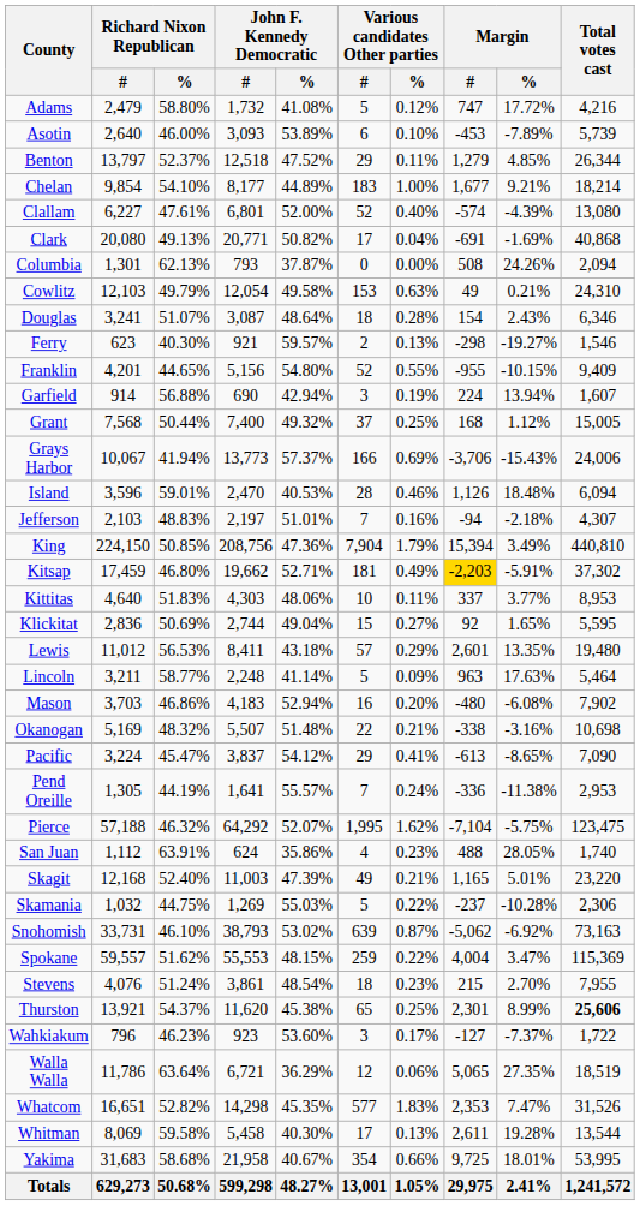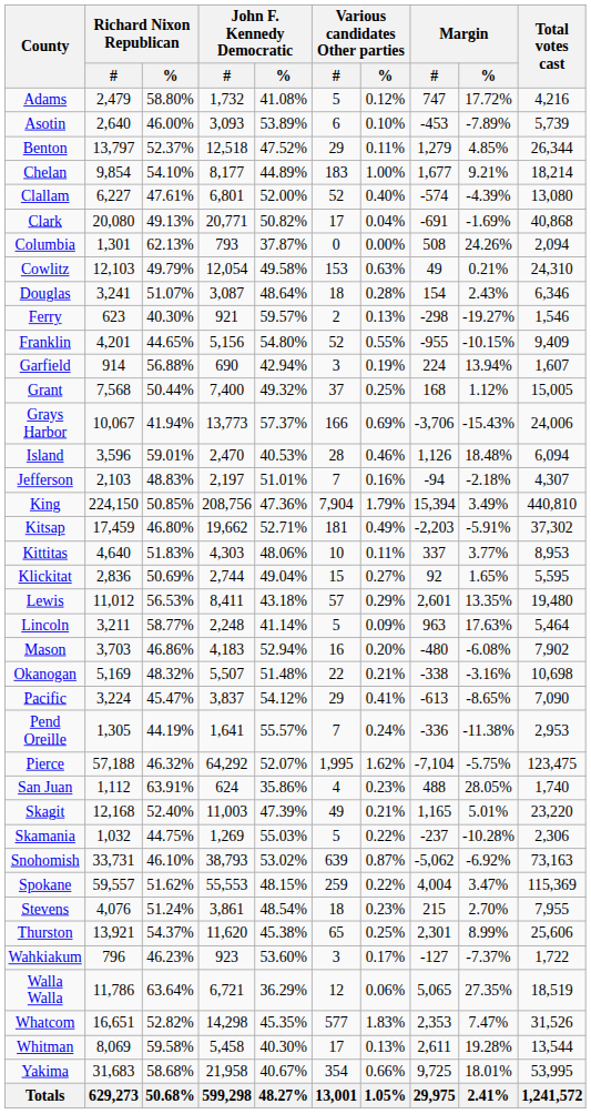Kitsap | Margin / #: gold background -> no background
Thurston | Total votes cast: bold -> normal
